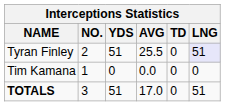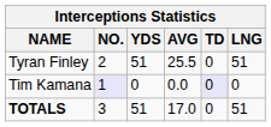Tyran Finley | LNG: lavender background -> no background
Tim Kamana | NO.: no background -> lavender background
Tim Kamana | TD: no background -> lavender background
